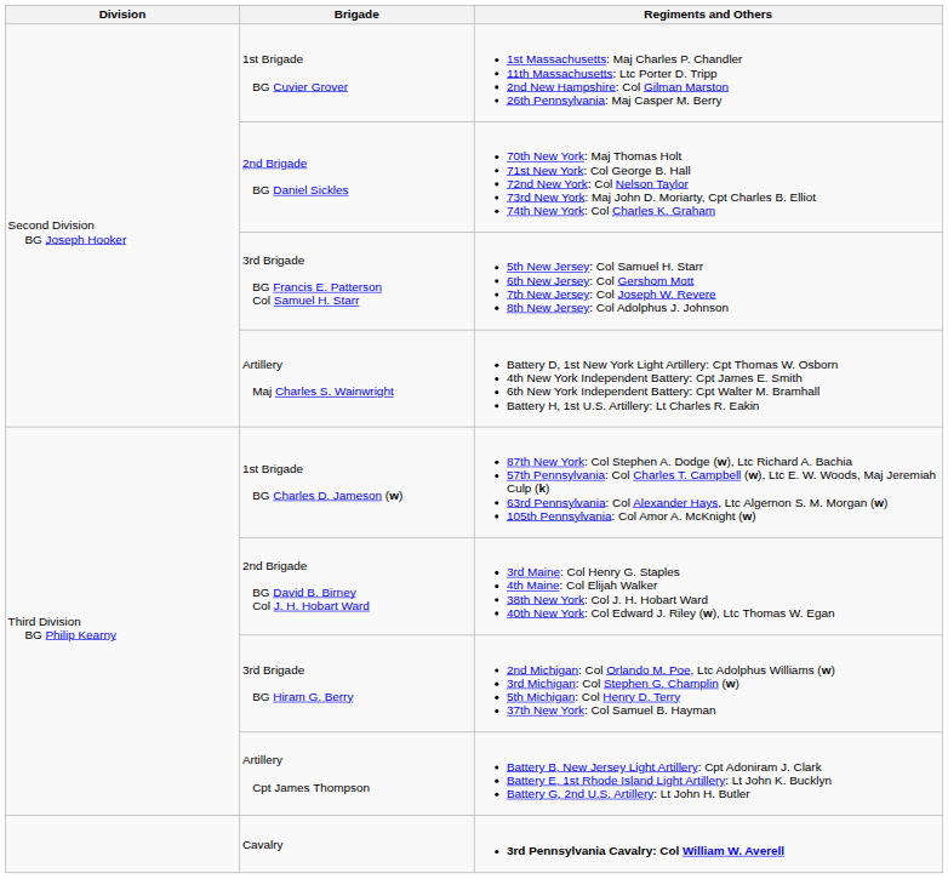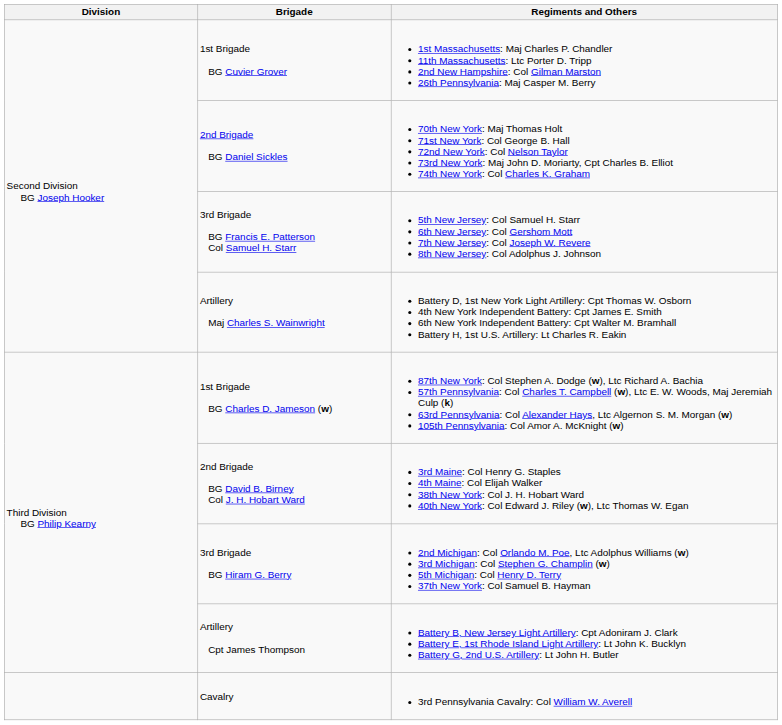Cavalry | Regiments and Others: bold -> normal
